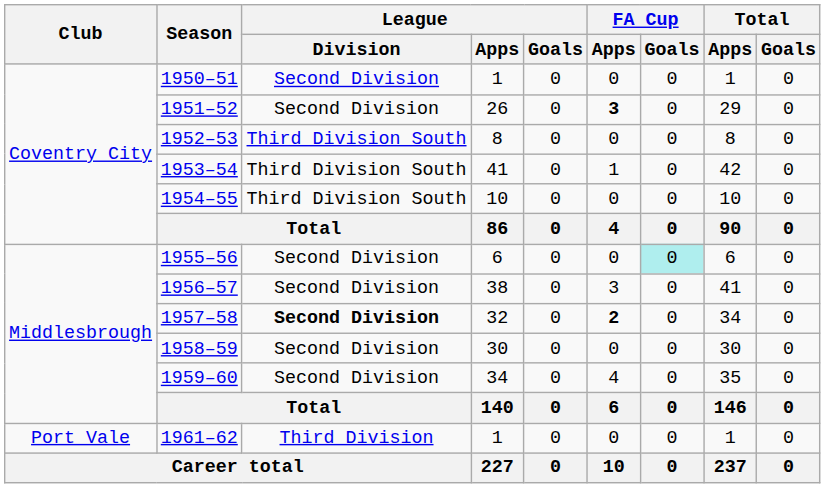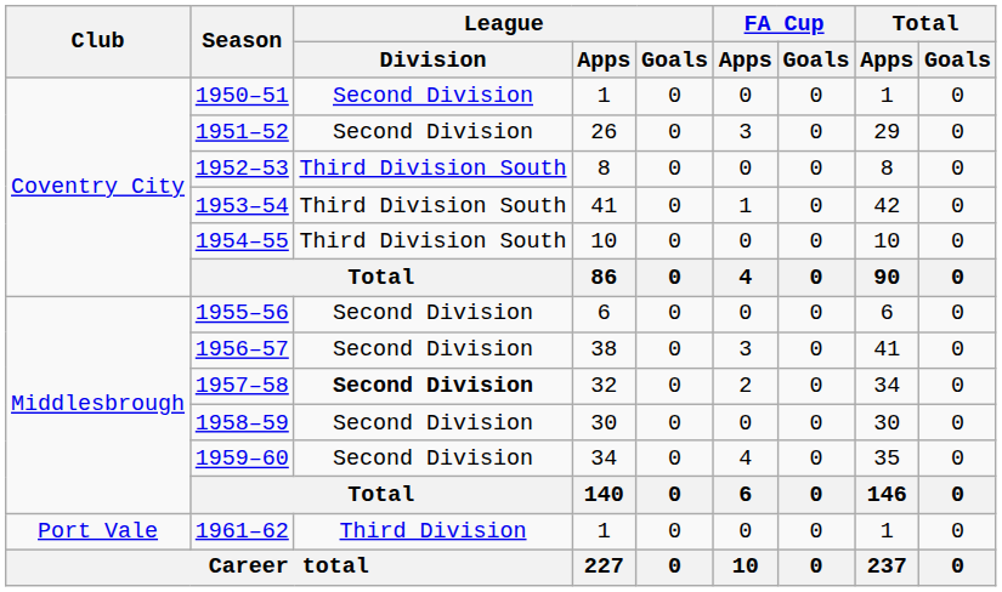1951–52 | FA Cup / Apps: bold -> normal
1955–56 | FA Cup / Goals: paleturquoise background -> no background
1957–58 | FA Cup / Apps: bold -> normal
